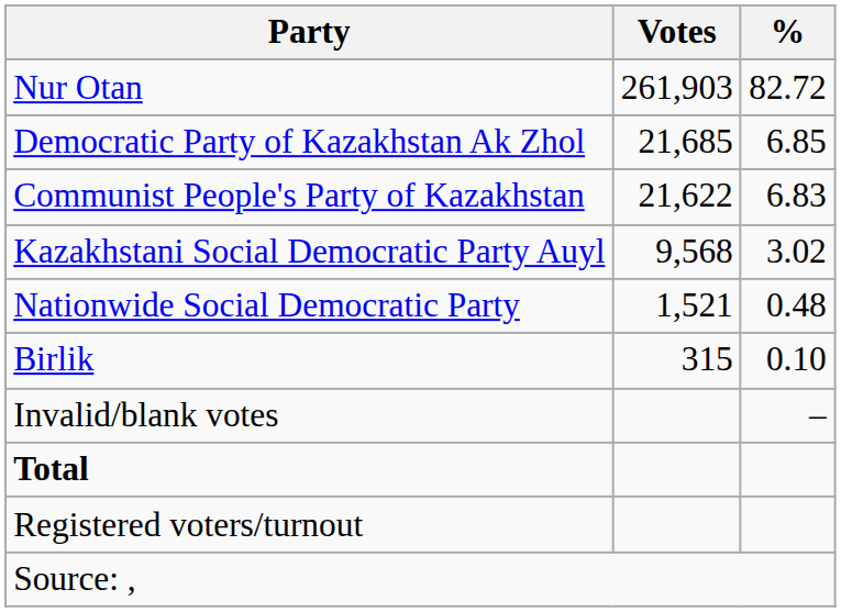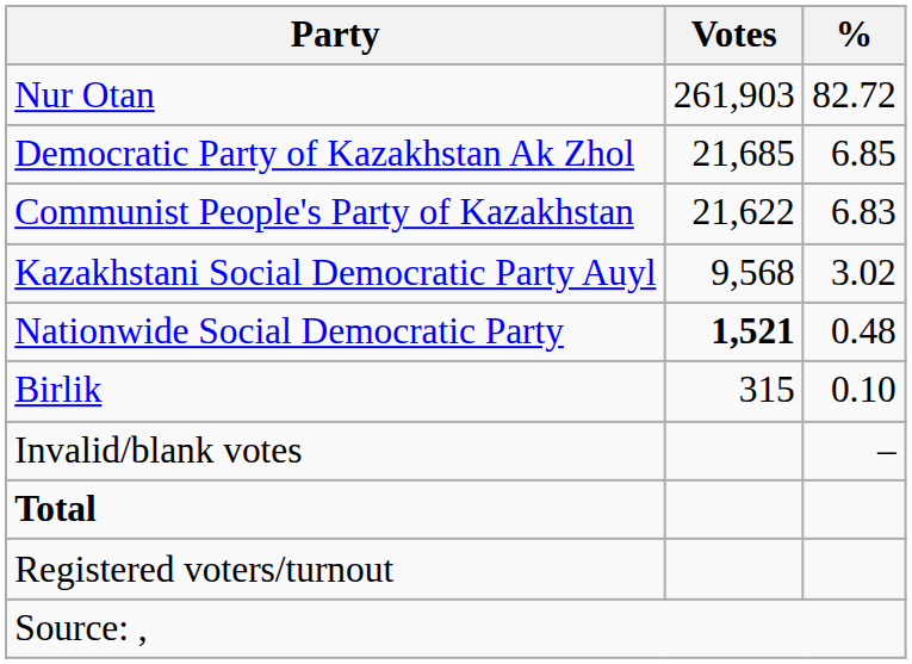Nationwide Social Democratic Party | Votes: normal -> bold
